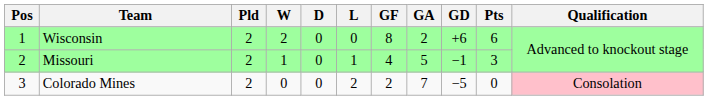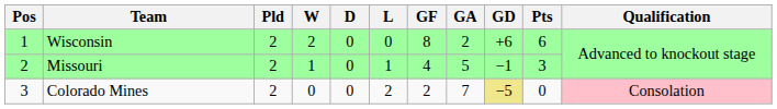Colorado Mines | GD: no background -> khaki background
